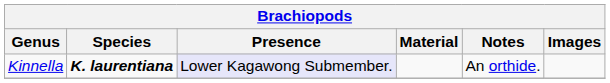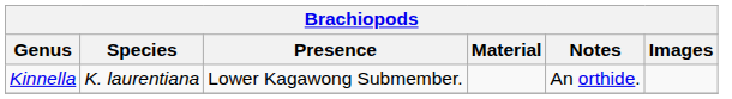Kinnella | Species: bold -> normal
Kinnella | Presence: lavender background -> no background
